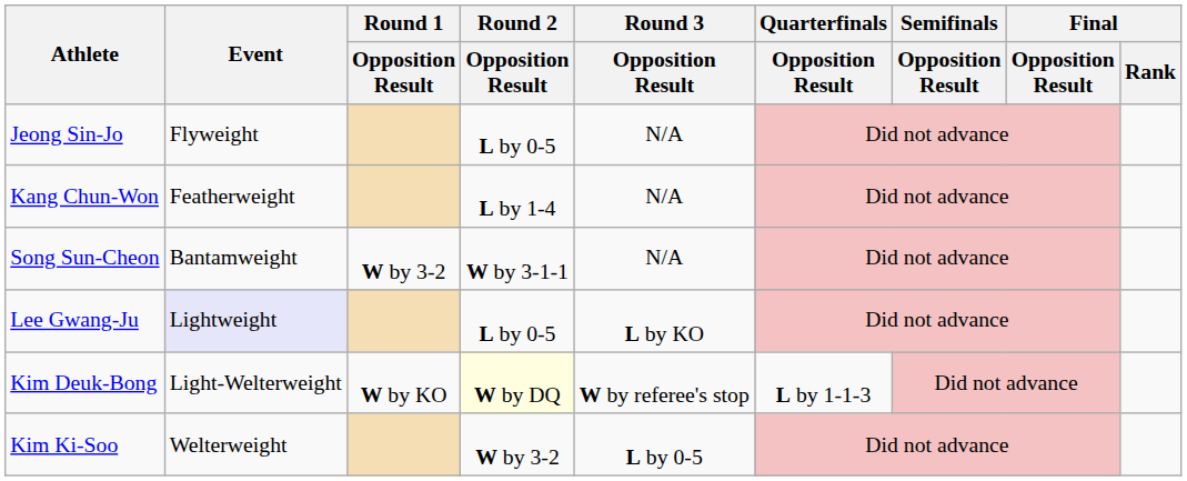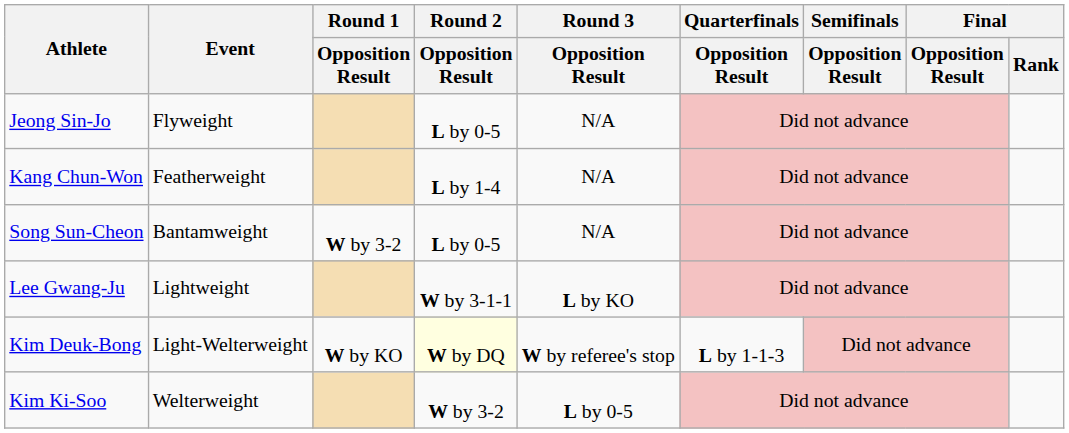Song Sun-Cheon | Round 2 / Opposition Result: W by 3-1-1 -> L by 0-5
Lee Gwang-Ju | Event: lavender background -> no background
Lee Gwang-Ju | Round 2 / Opposition Result: L by 0-5 -> W by 3-1-1
